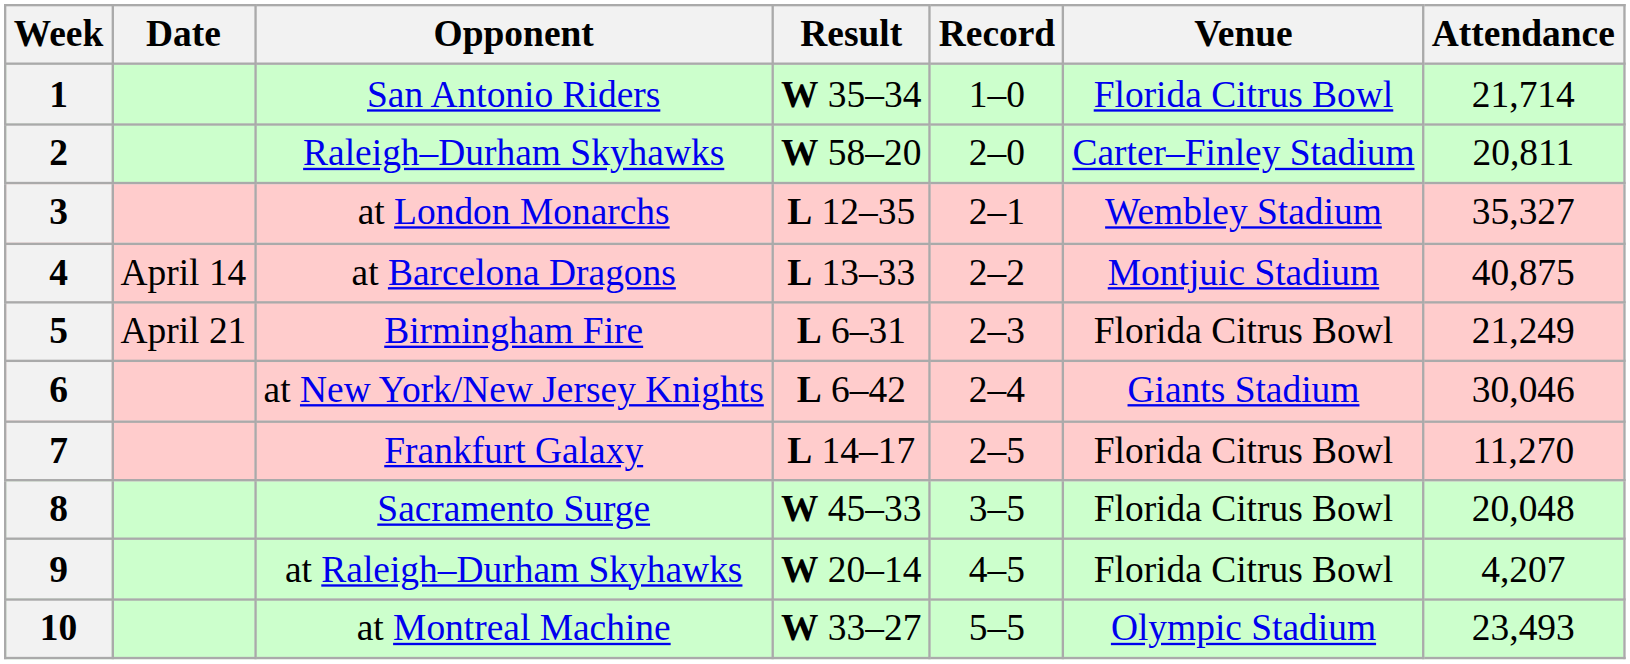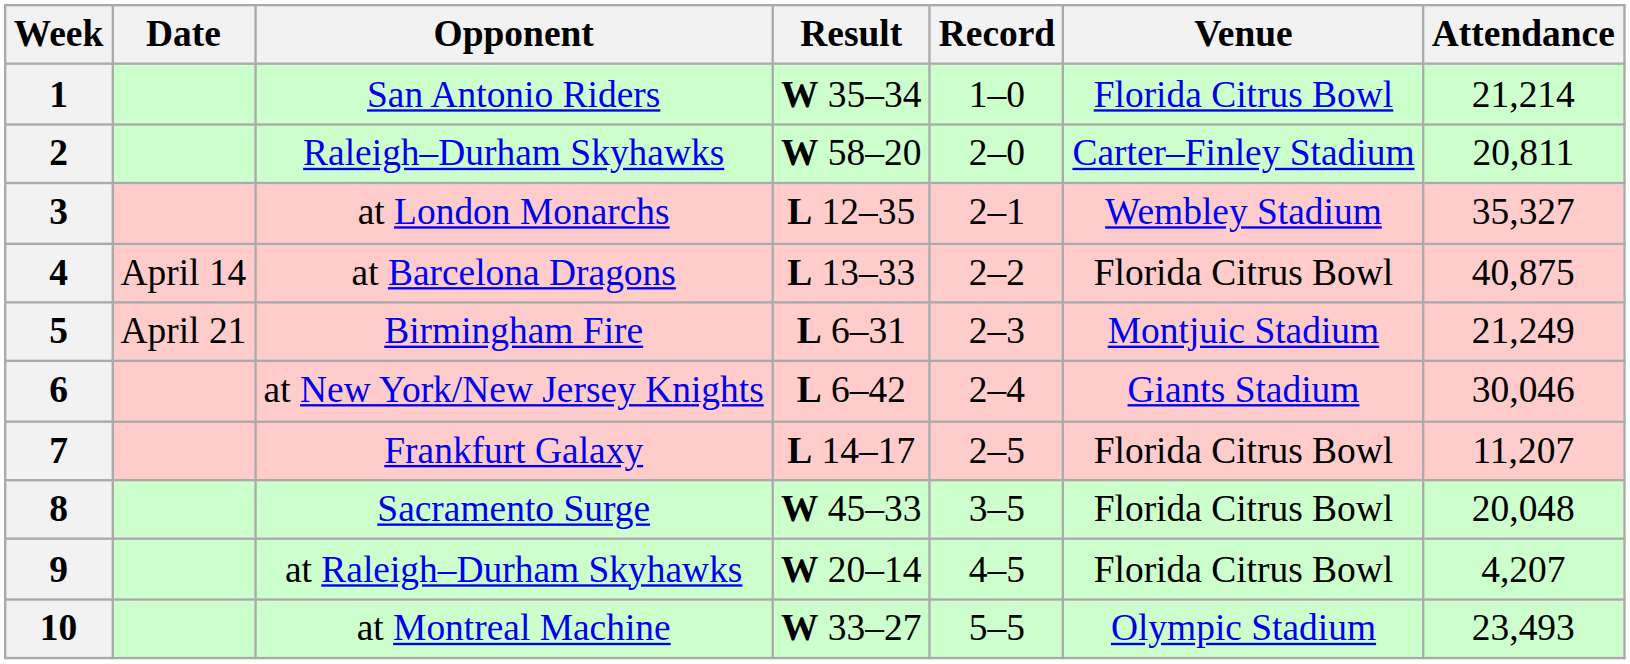1 | Attendance: 21,714 -> 21,214
4 | Venue: Montjuic Stadium -> Florida Citrus Bowl
5 | Venue: Florida Citrus Bowl -> Montjuic Stadium
7 | Attendance: 11,270 -> 11,207
